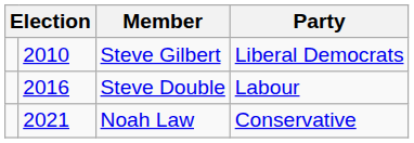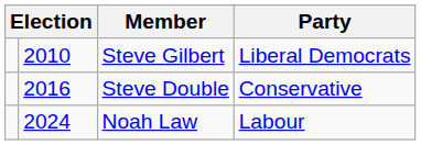Steve Double | Party: Labour -> Conservative
Noah Law | column 2: 2021 -> 2024
Noah Law | Party: Conservative -> Labour
